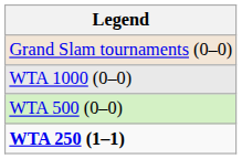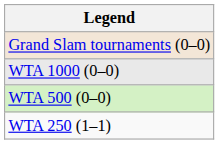row 5 | column 1: bold -> normal
